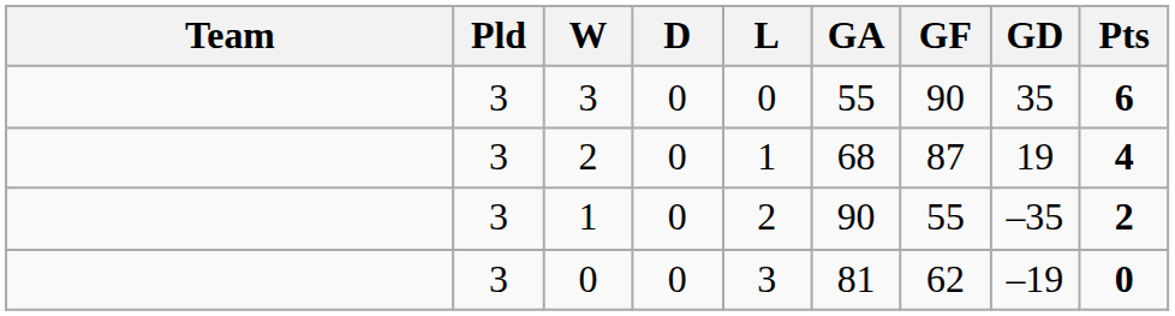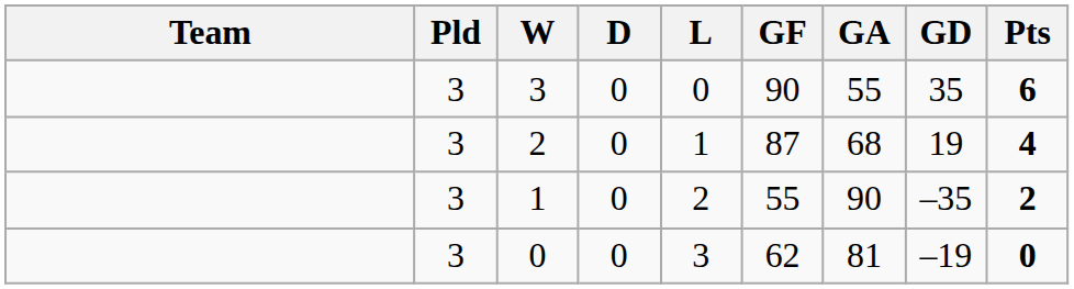columns swapped: GF <-> GA
